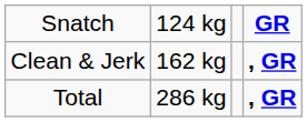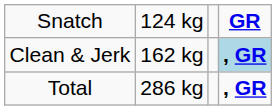Clean & Jerk | column 4: no background -> lightblue background
